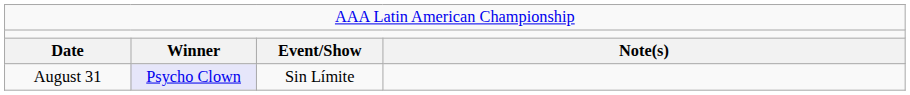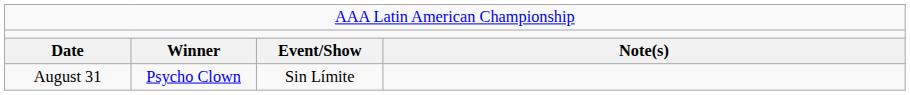August 31 | column 2: lavender background -> no background
